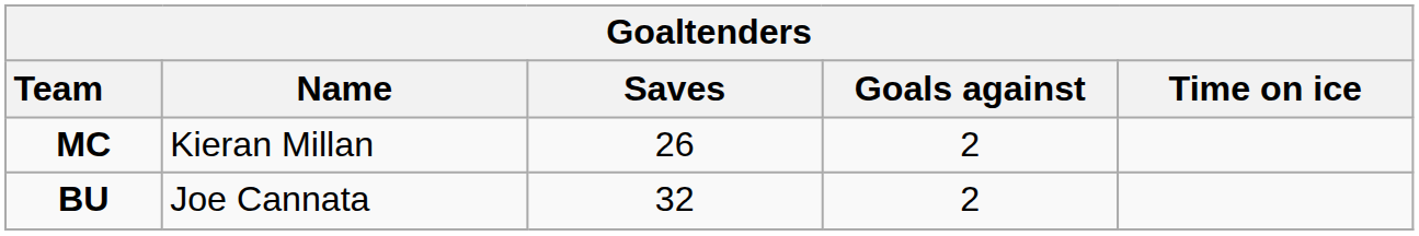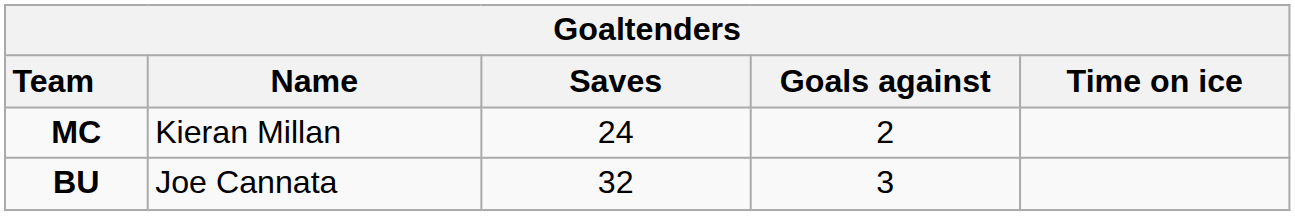MC | Saves: 26 -> 24
BU | Goals against: 2 -> 3
